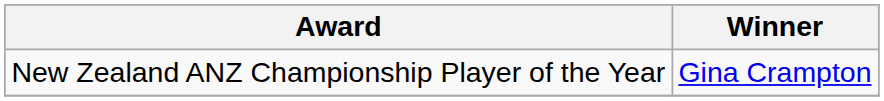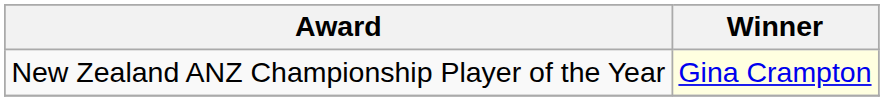New Zealand ANZ Championship Player of the Year | Winner: no background -> lightyellow background
